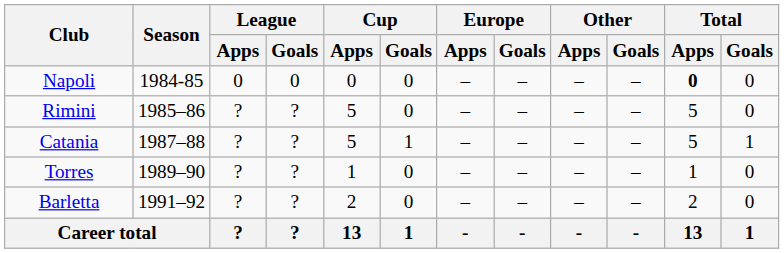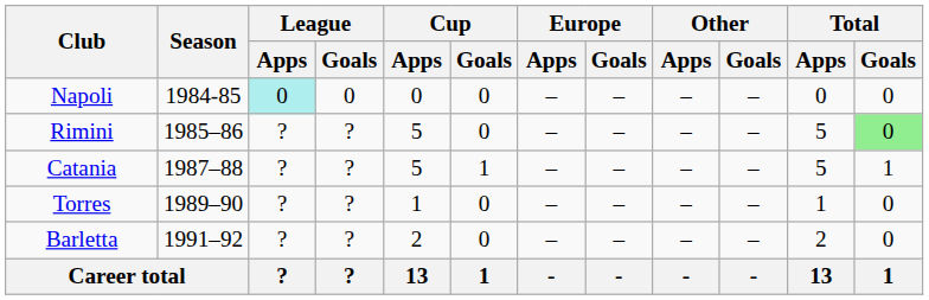Napoli | League / Apps: no background -> paleturquoise background
Napoli | Total / Apps: bold -> normal
Rimini | Total / Goals: no background -> lightgreen background
